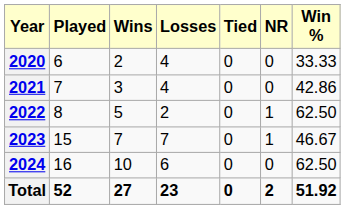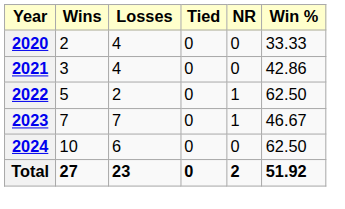- column: Played | 6 | 7 | 8 | 15 | 16 | 52
